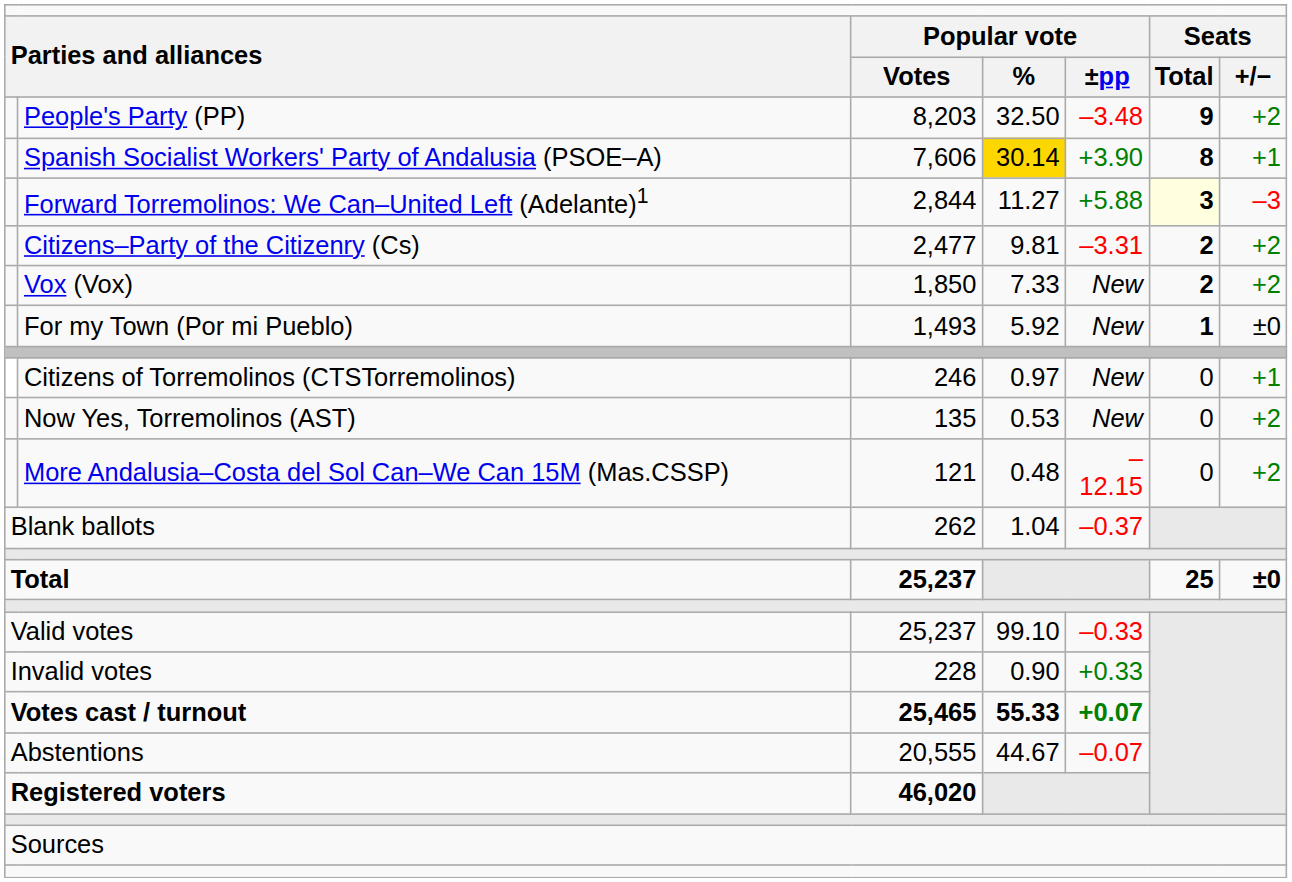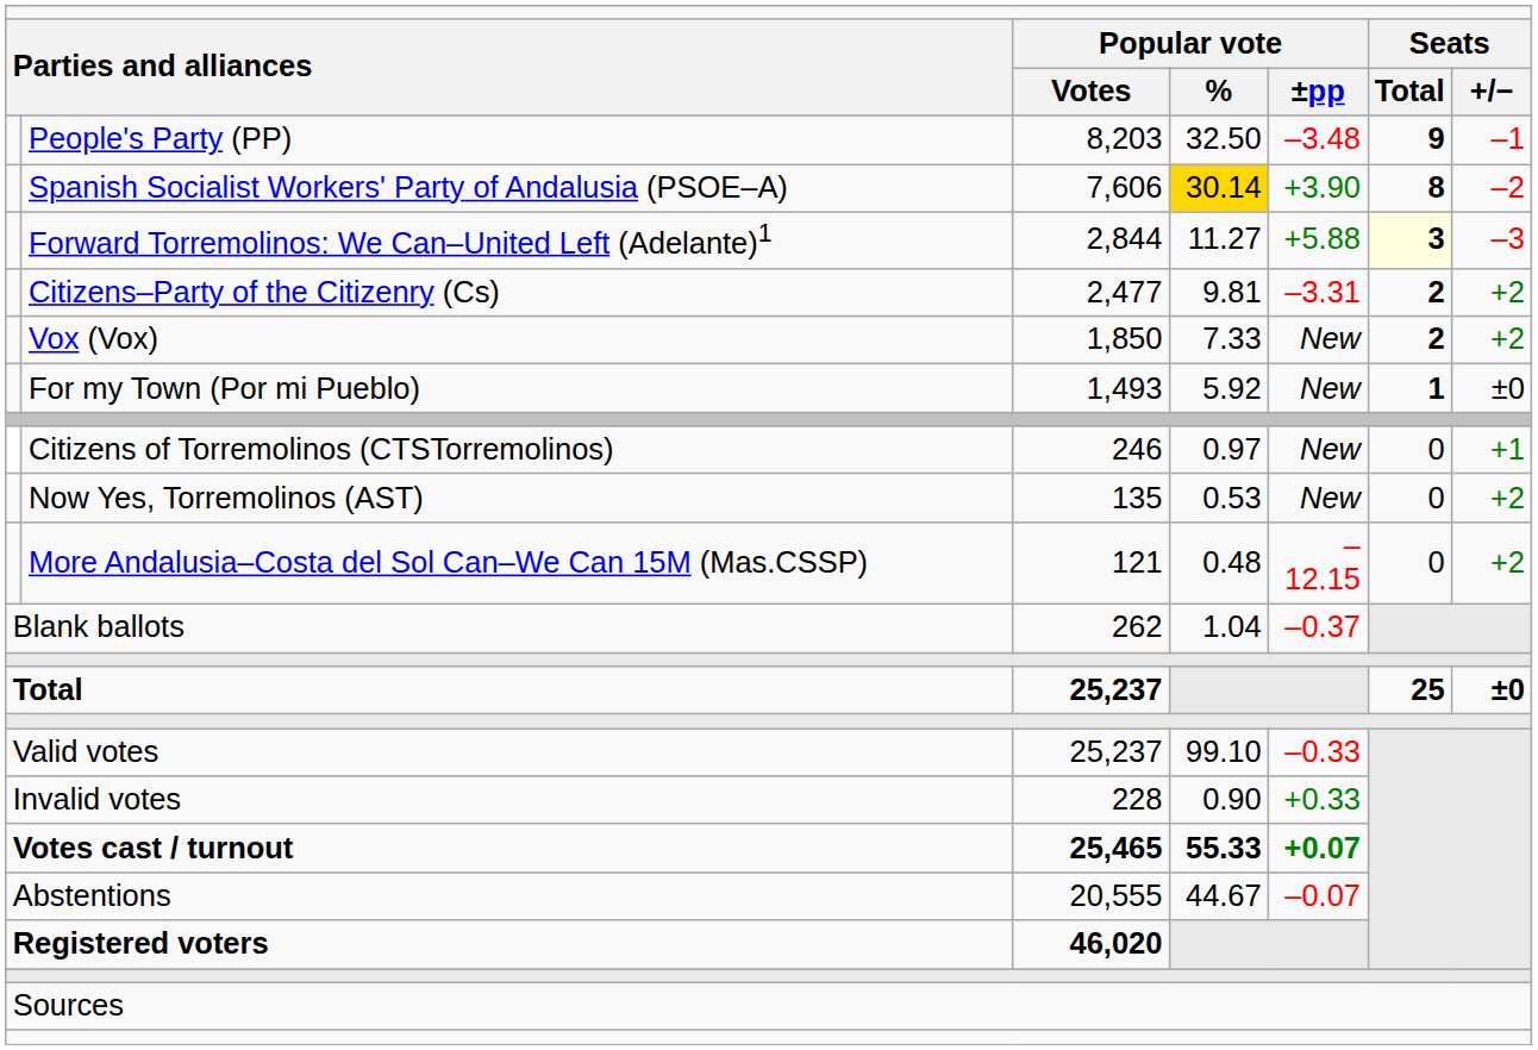People's Party (PP) | column 7: +2 -> –1
Spanish Socialist Workers' Party of Andalusia (PSOE–A) | column 7: +1 -> –2
